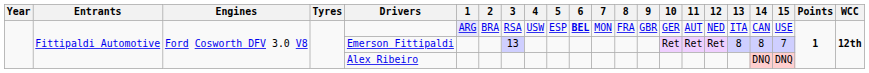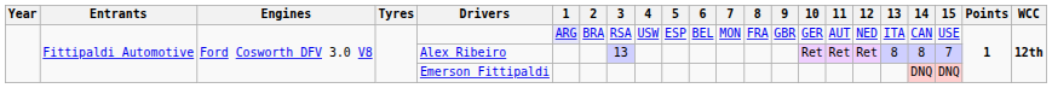row 2 | 6: bold -> normal
row 3 | Drivers: Emerson Fittipaldi -> Alex Ribeiro
row 4 | Drivers: Alex Ribeiro -> Emerson Fittipaldi
